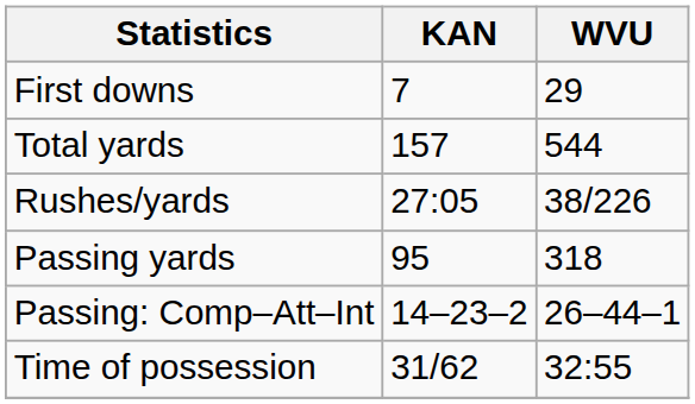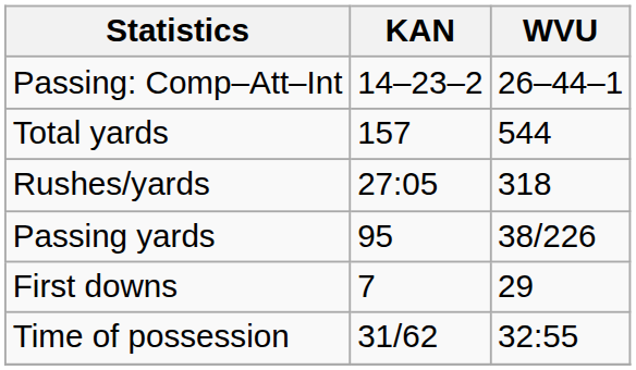rows swapped: First downs <-> Passing: Comp–Att–Int
Rushes/yards | WVU: 38/226 -> 318
Passing yards | WVU: 318 -> 38/226
